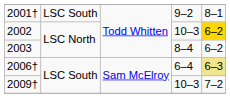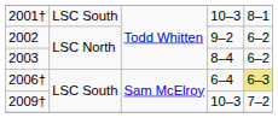2001† | column 4: 9–2 -> 10–3
2002 | column 4: 10–3 -> 9–2
2002 | column 5: gold background -> no background
